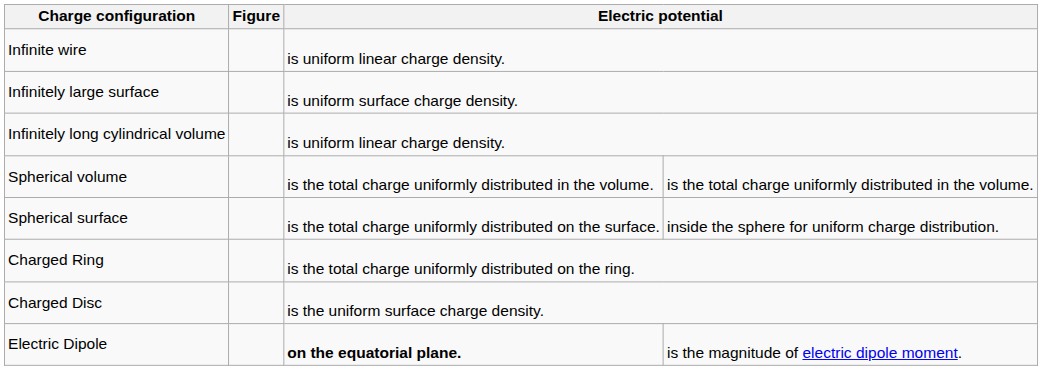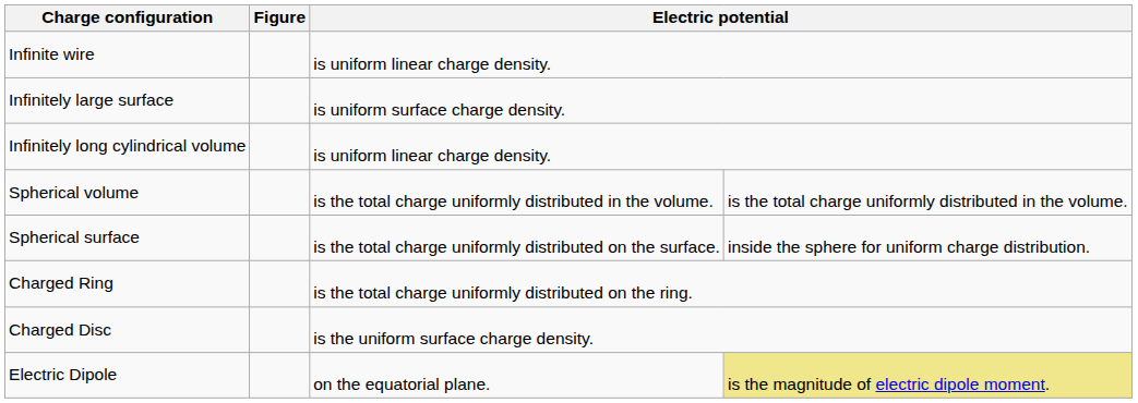Electric Dipole | column 3: bold -> normal
Electric Dipole | column 4: no background -> khaki background
